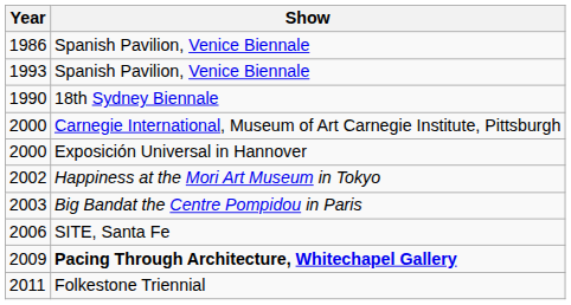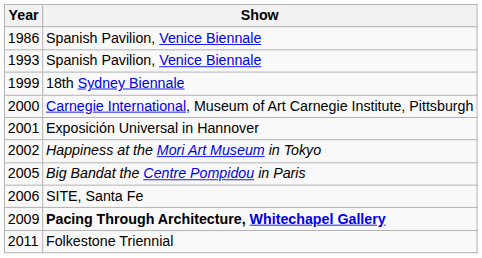row 4 | Year: 1990 -> 1999
row 6 | Year: 2000 -> 2001
row 8 | Year: 2003 -> 2005
